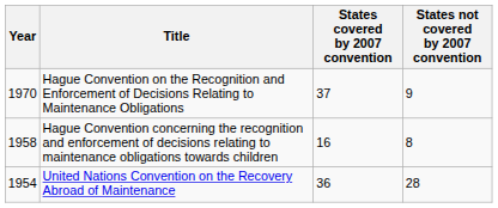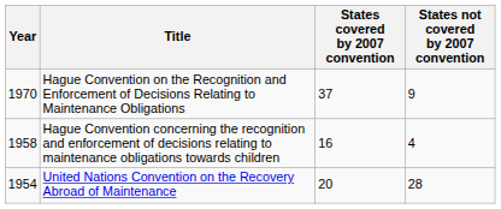row 3 | States not covered by 2007 convention: 8 -> 4
row 4 | States covered by 2007 convention: 36 -> 20
